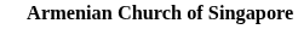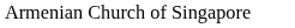row 1 | column 1: bold -> normal
